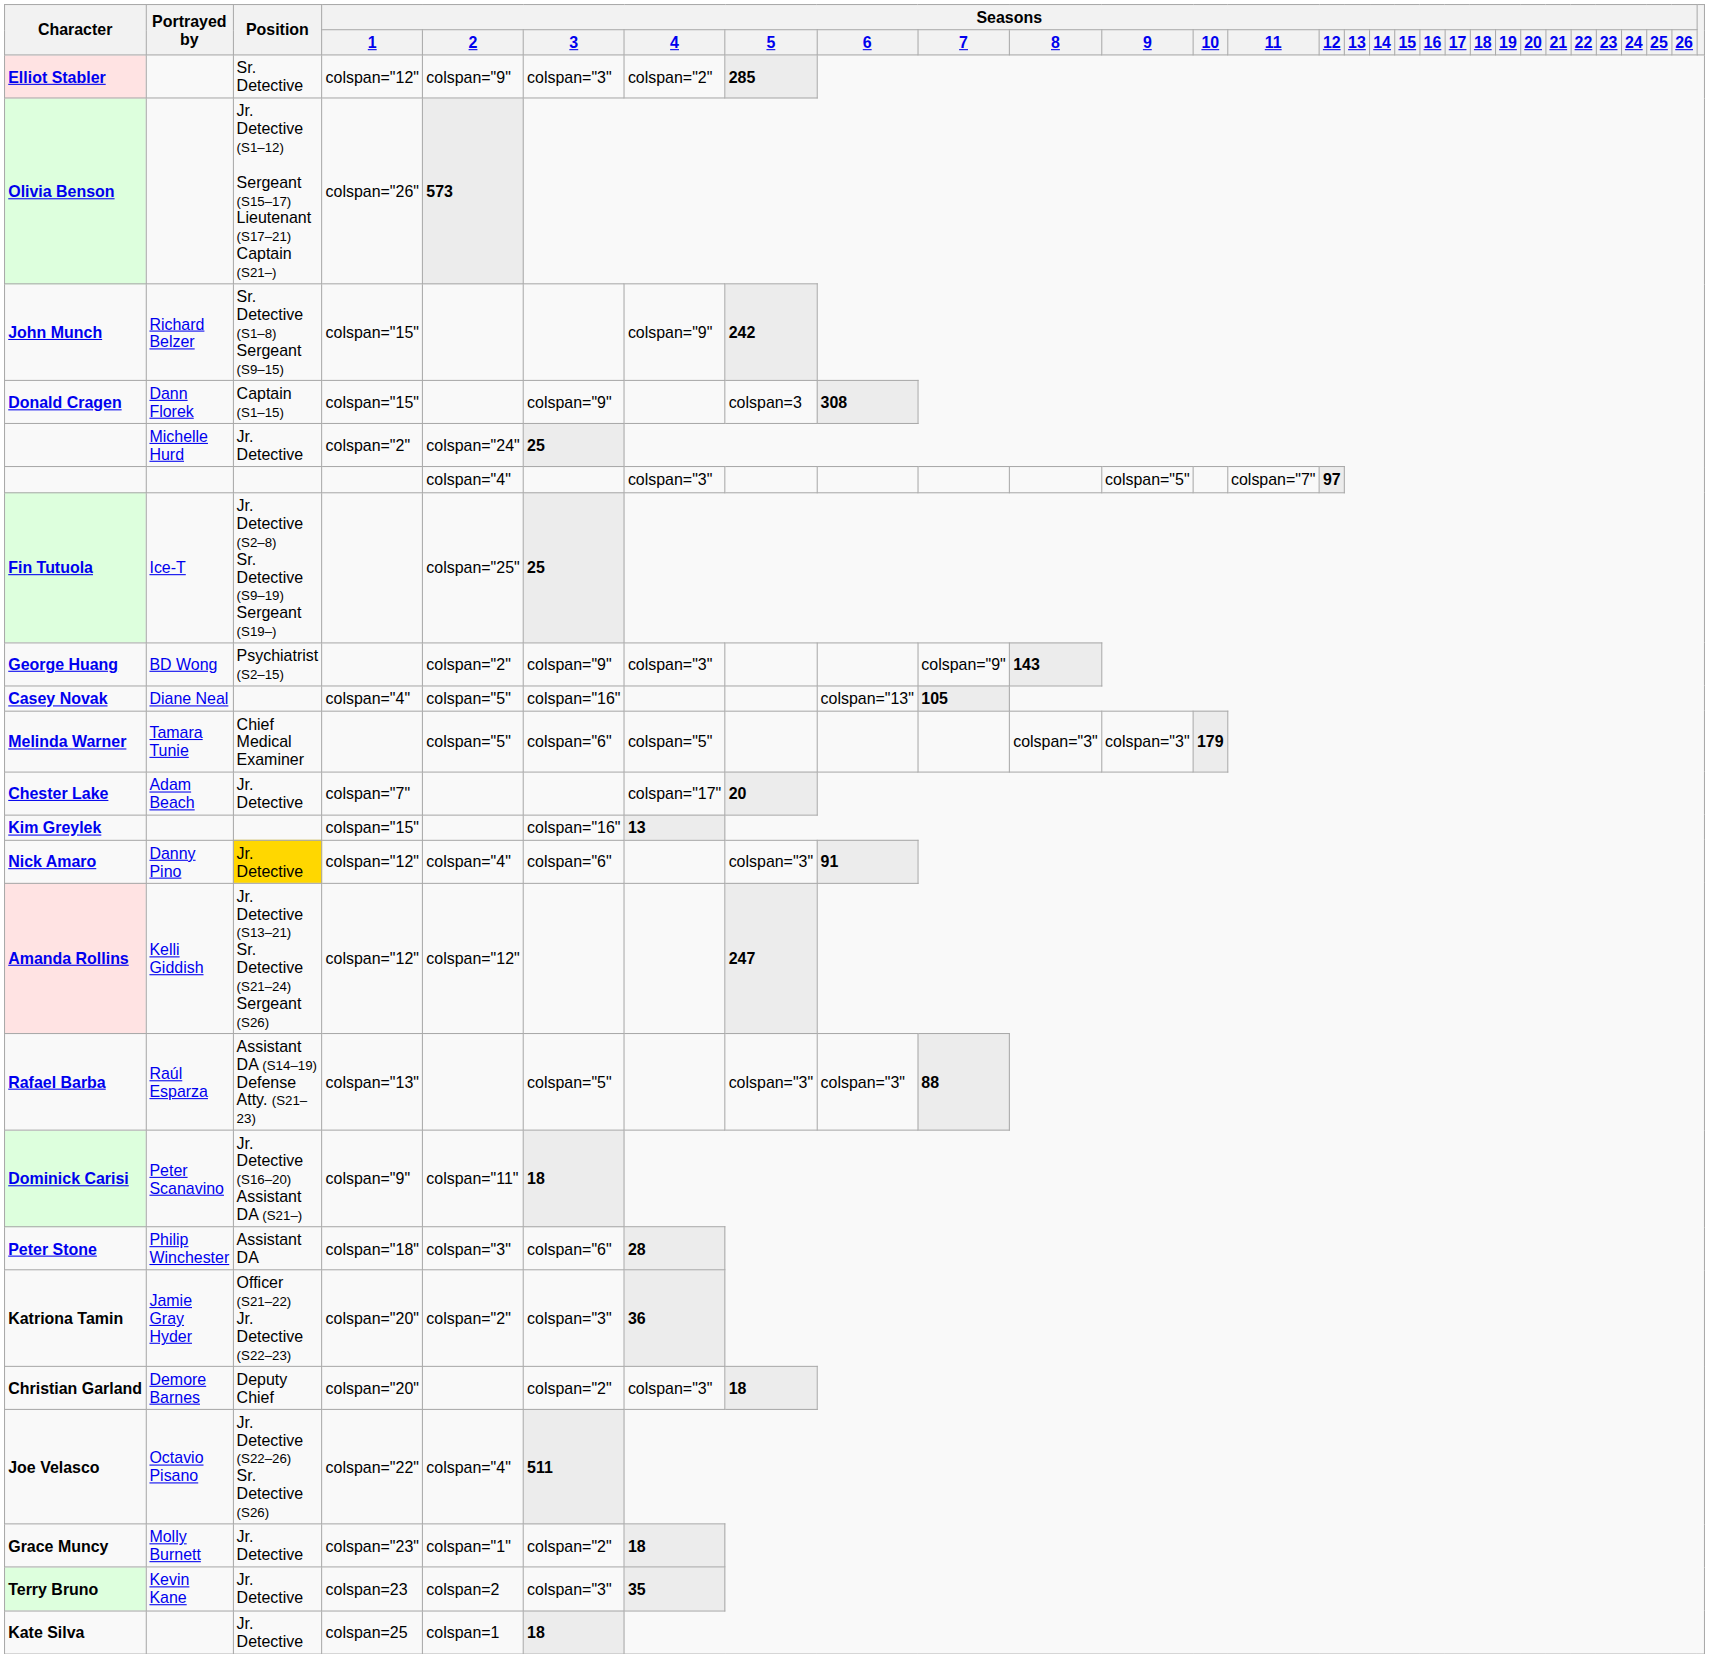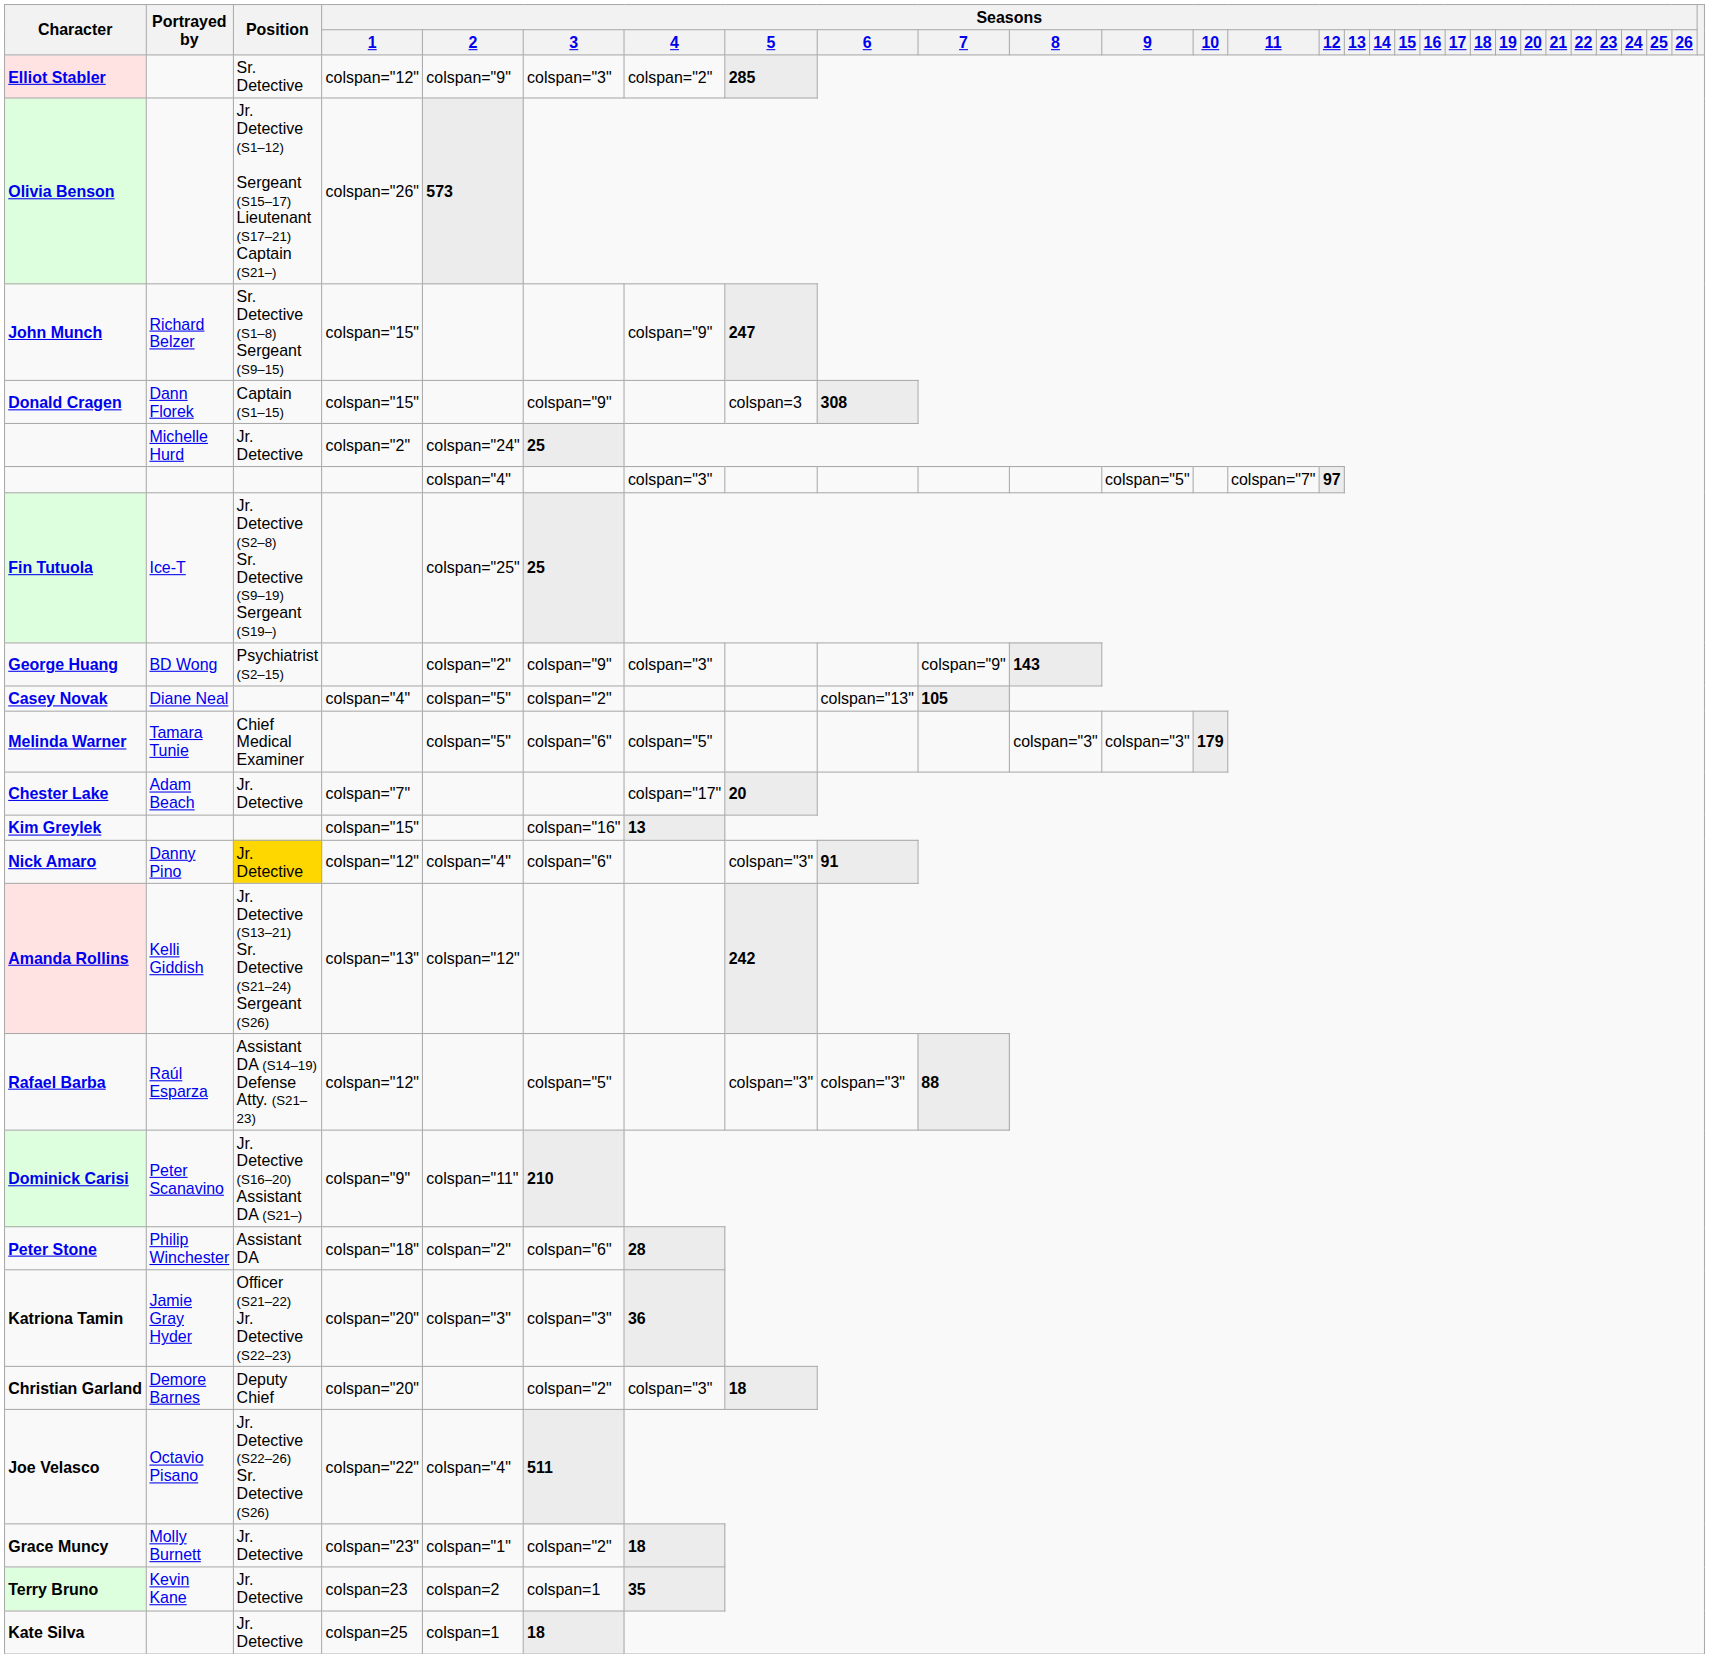John Munch | Seasons / 5: 242 -> 247
Casey Novak | Seasons / 3: colspan="16" -> colspan="2"
Amanda Rollins | Seasons / 1: colspan="12" -> colspan="13"
Amanda Rollins | Seasons / 5: 247 -> 242
Rafael Barba | Seasons / 1: colspan="13" -> colspan="12"
Dominick Carisi | Seasons / 3: 18 -> 210
Peter Stone | Seasons / 2: colspan="3" -> colspan="2"
Katriona Tamin | Seasons / 2: colspan="2" -> colspan="3"
Terry Bruno | Seasons / 3: colspan="3" -> colspan=1
